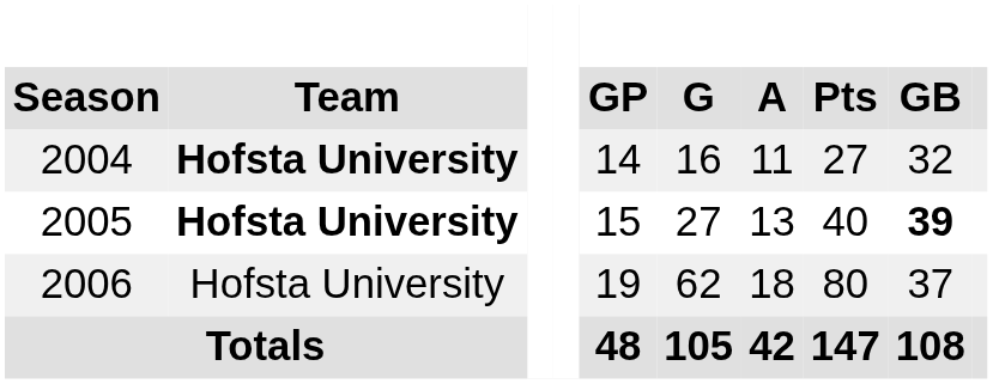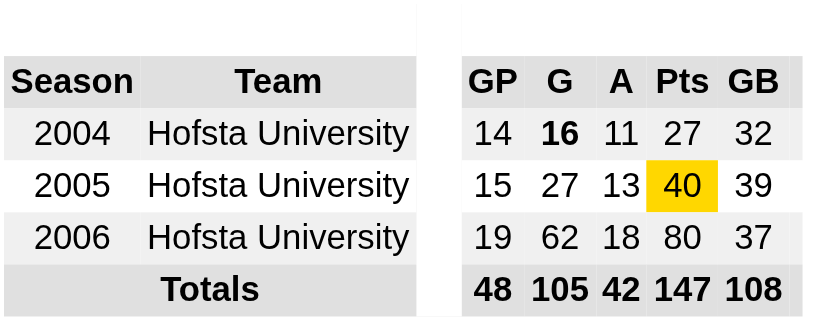2004 | Team: bold -> normal
2004 | G: normal -> bold
2005 | Team: bold -> normal
2005 | Pts: no background -> gold background
2005 | GB: bold -> normal
